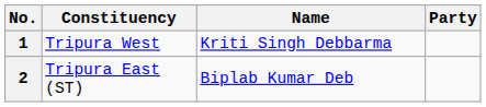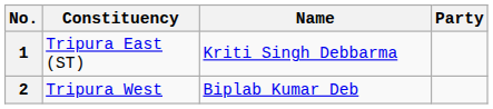1 | Constituency: Tripura West -> Tripura East (ST)
2 | Constituency: Tripura East (ST) -> Tripura West
